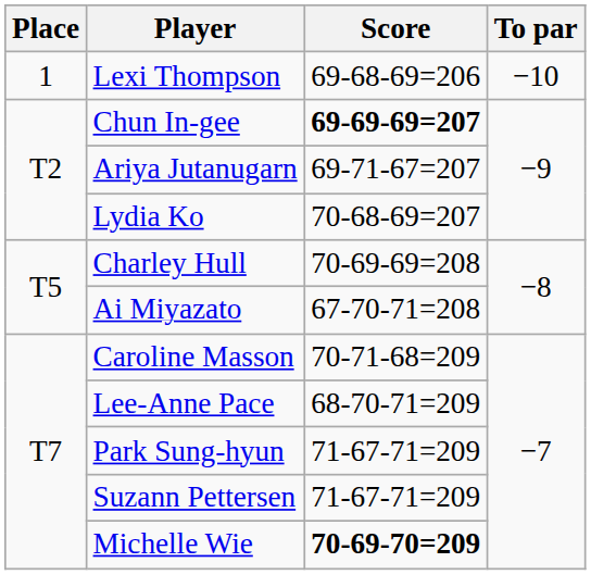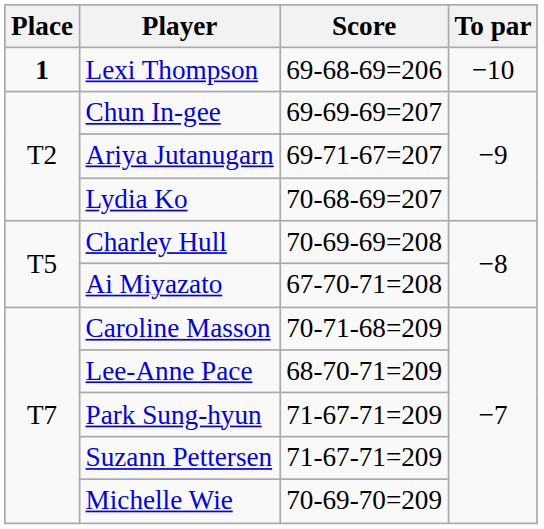Lexi Thompson | Place: normal -> bold
Chun In-gee | Score: bold -> normal
Michelle Wie | Score: bold -> normal
